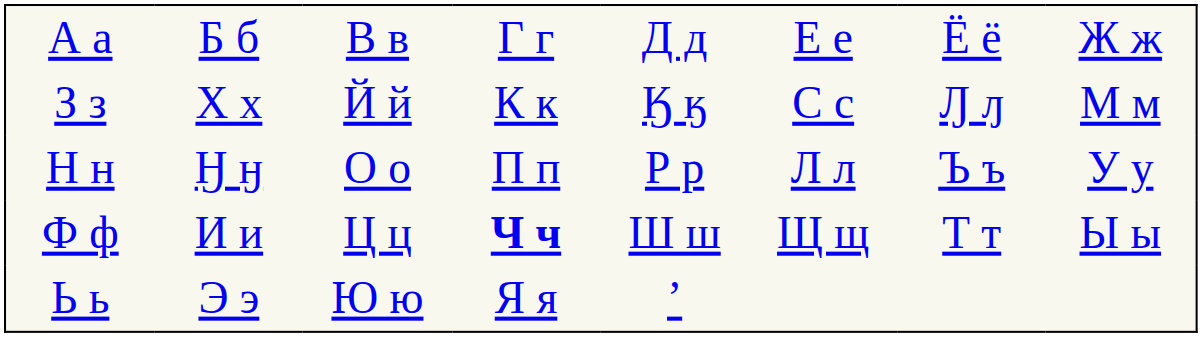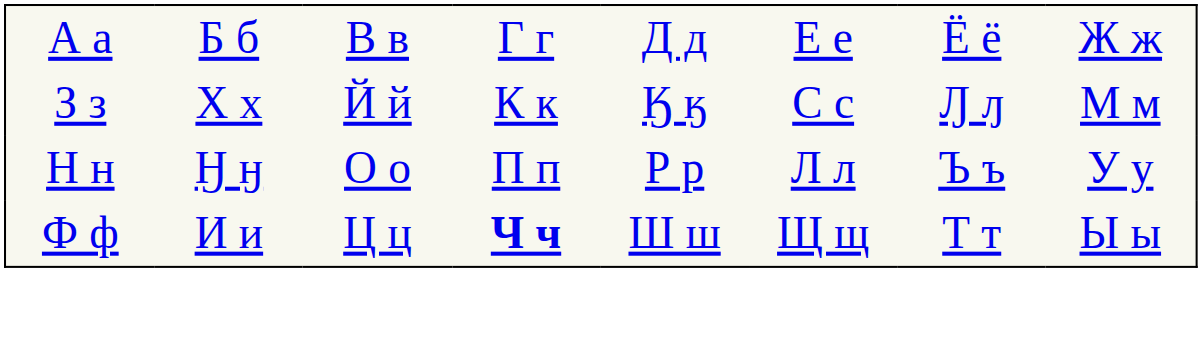- row: Ь ь | Э э | Ю ю | Я я | ʼ
